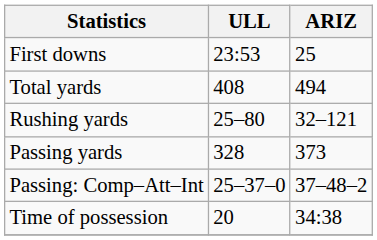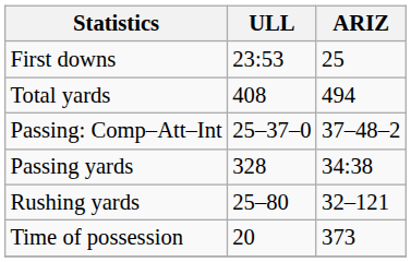rows swapped: Rushing yards <-> Passing: Comp–Att–Int
Passing yards | ARIZ: 373 -> 34:38
Time of possession | ARIZ: 34:38 -> 373
